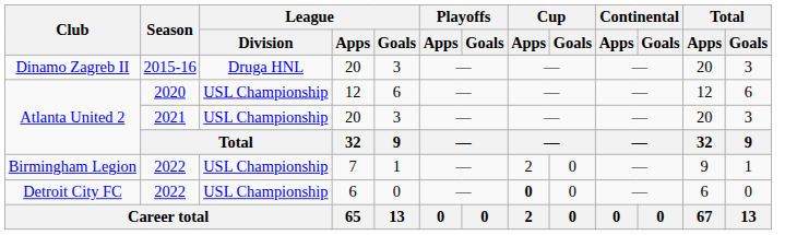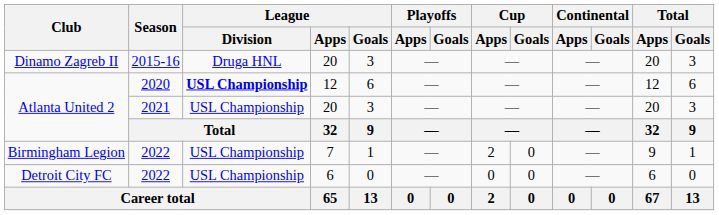Atlanta United 2 / 2020 | League / Division: normal -> bold
Detroit City FC | Cup / Apps: bold -> normal
